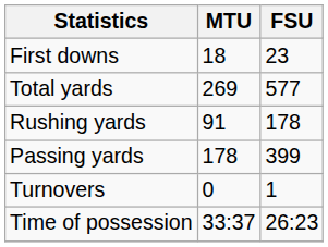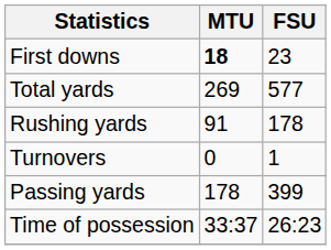First downs | MTU: normal -> bold
rows swapped: Passing yards <-> Turnovers
